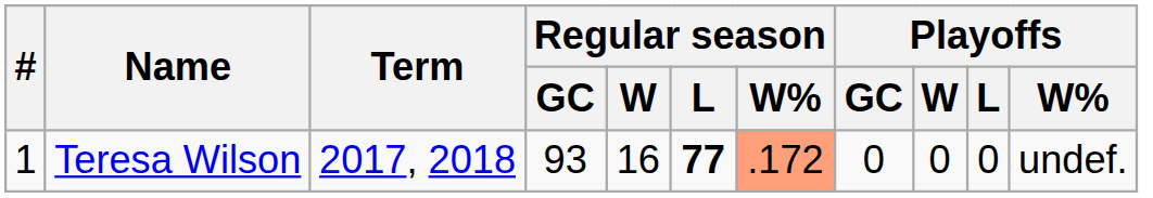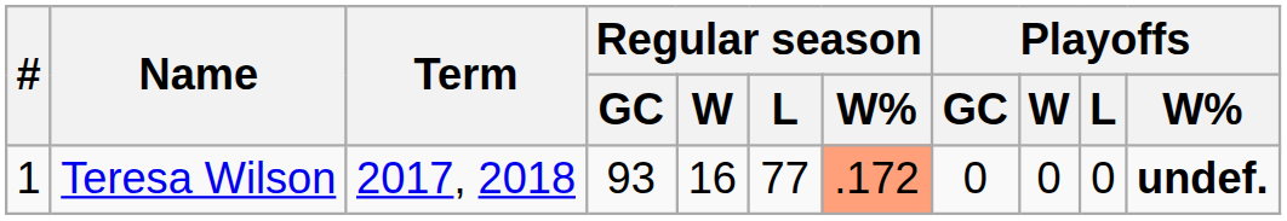Teresa Wilson | Regular season / L: bold -> normal
Teresa Wilson | Playoffs / W%: normal -> bold
